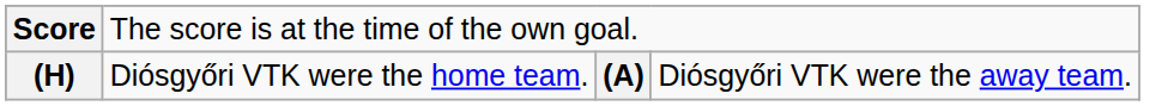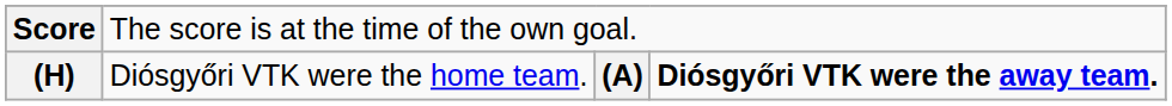(H) | column 4: normal -> bold
